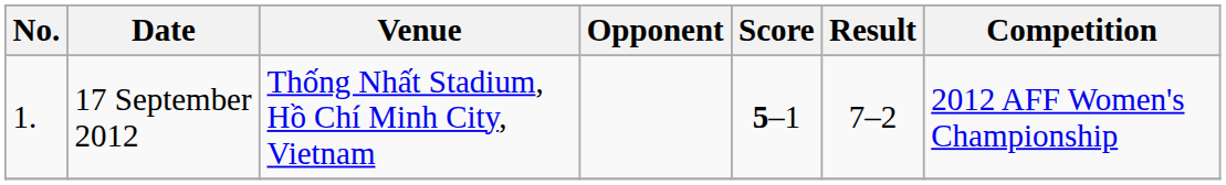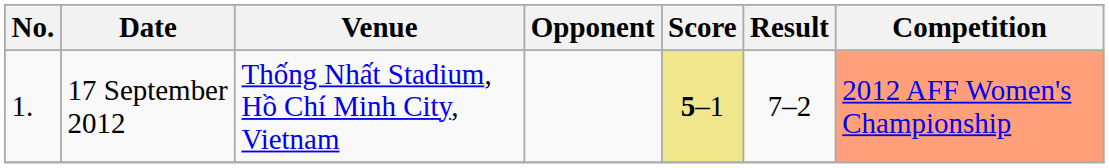17 September 2012 | Score: no background -> khaki background
17 September 2012 | Competition: no background -> lightsalmon background
